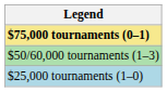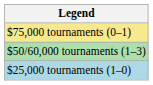row 2 | column 1: bold -> normal
